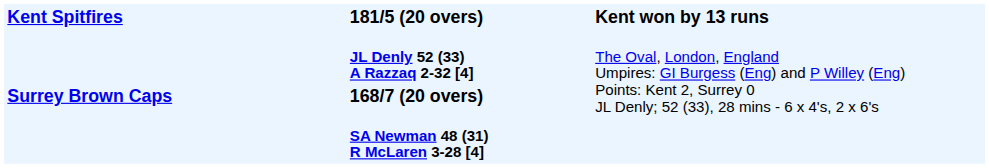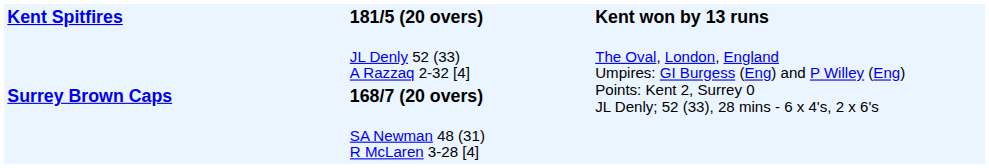JL Denly 52 (33) A Razzaq 2-32 [4] | 181/5 (20 overs): bold -> normal
SA Newman 48 (31) R McLaren 3-28 [4] | 181/5 (20 overs): bold -> normal
